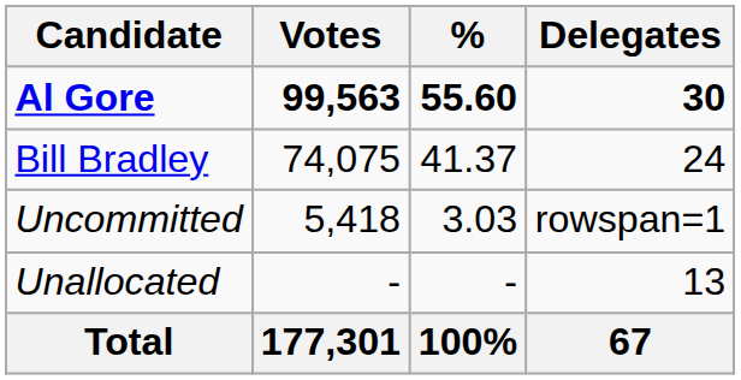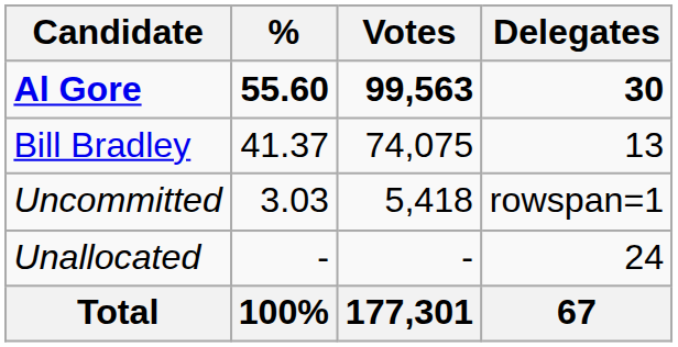columns swapped: Votes <-> %
Bill Bradley | Delegates: 24 -> 13
Unallocated | Delegates: 13 -> 24
